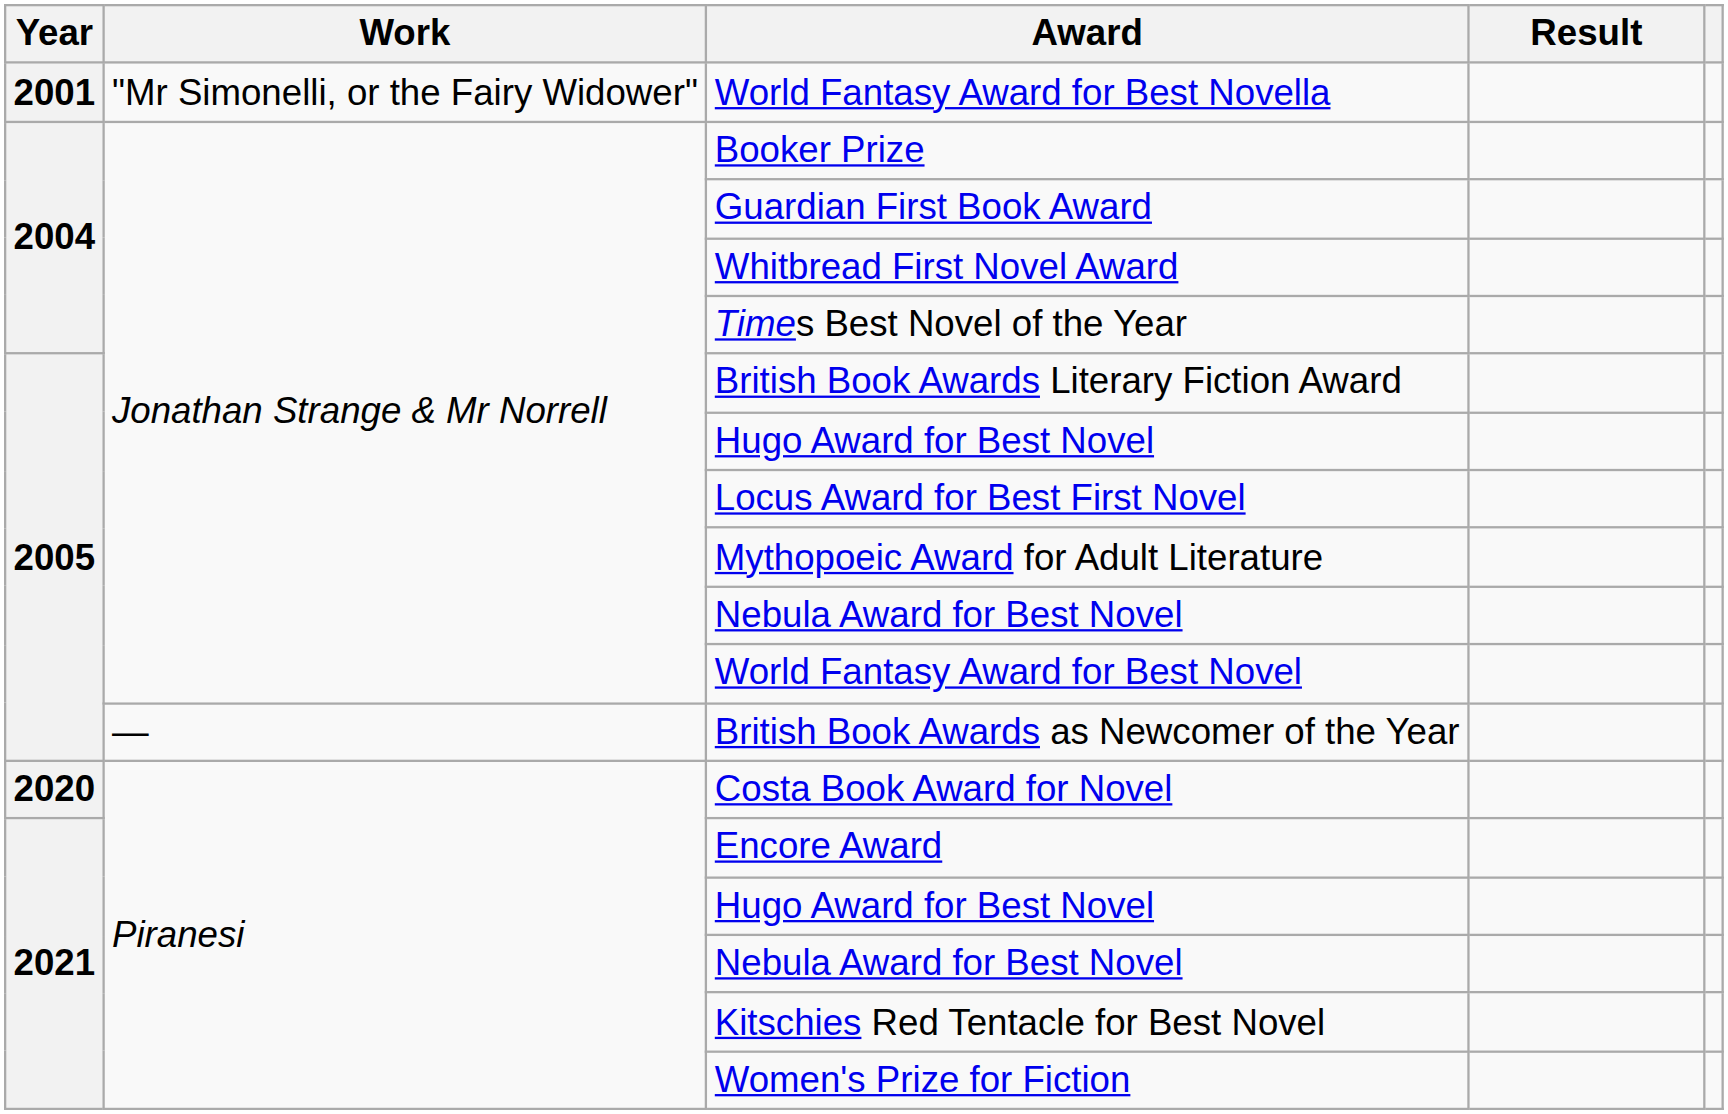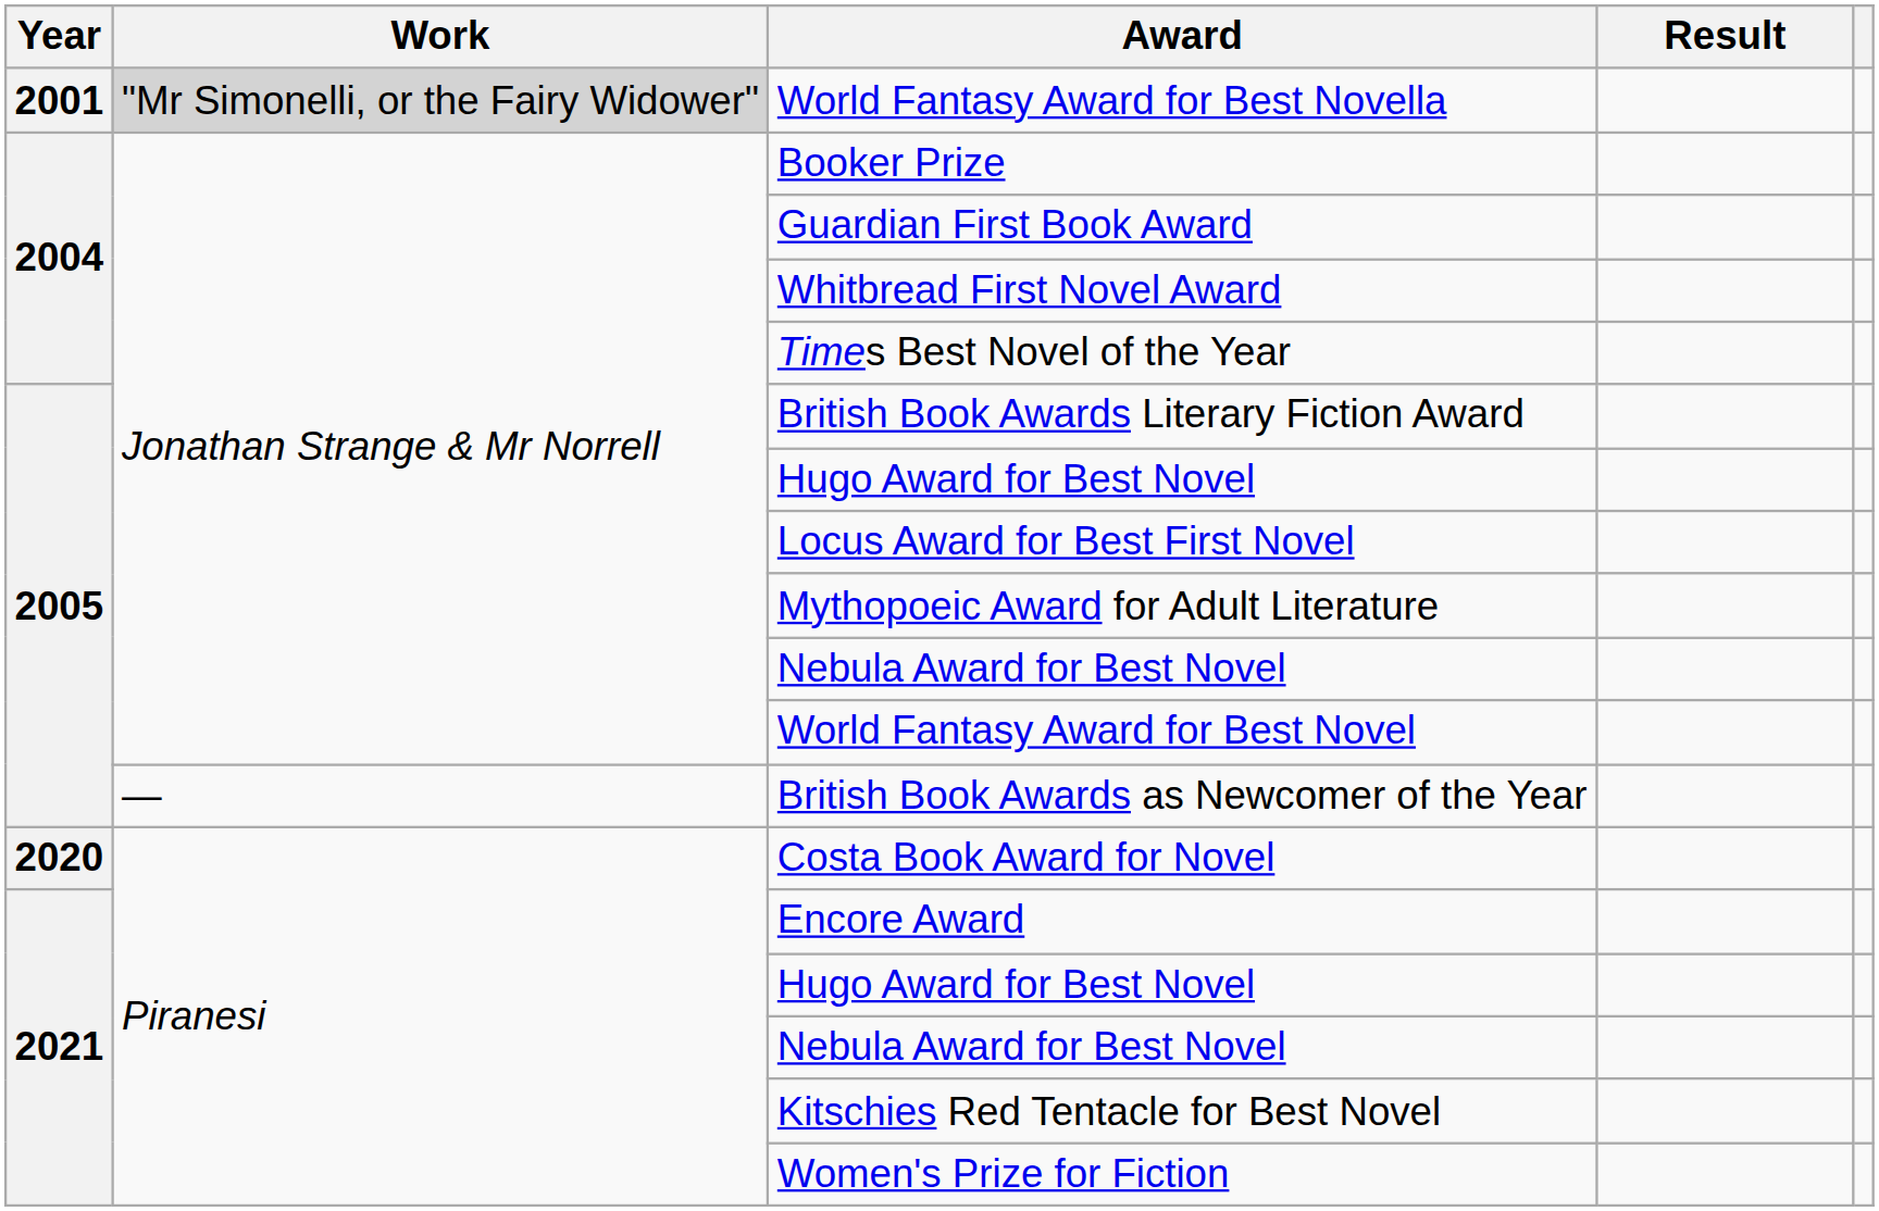World Fantasy Award for Best Novella | Work: no background -> lightgrey background
